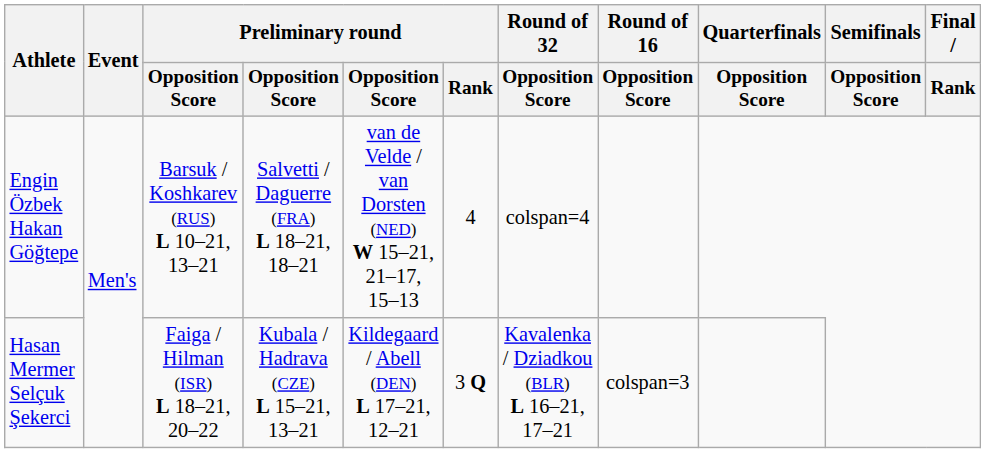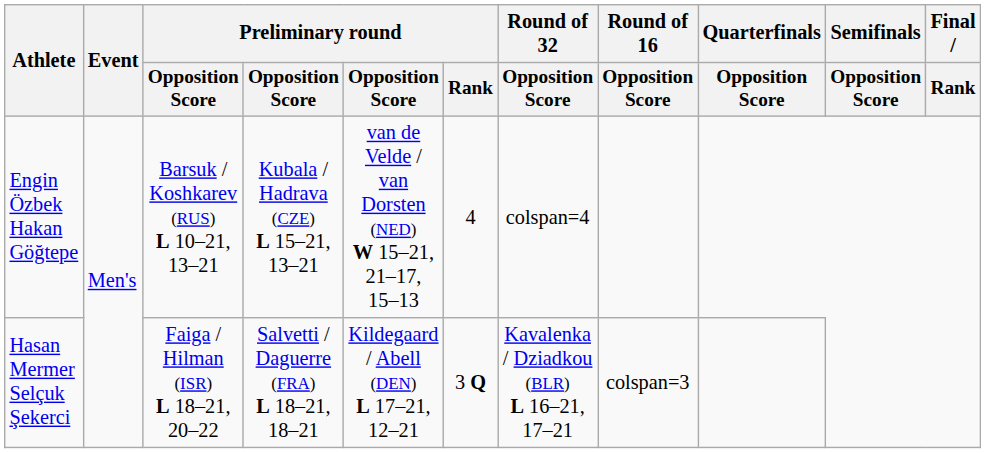Engin Özbek Hakan Göğtepe | column 4: Salvetti / Daguerre (FRA) L 18–21, 18–21 -> Kubala / Hadrava (CZE) L 15–21, 13–21
Hasan Mermer Selçuk Şekerci | column 4: Kubala / Hadrava (CZE) L 15–21, 13–21 -> Salvetti / Daguerre (FRA) L 18–21, 18–21
